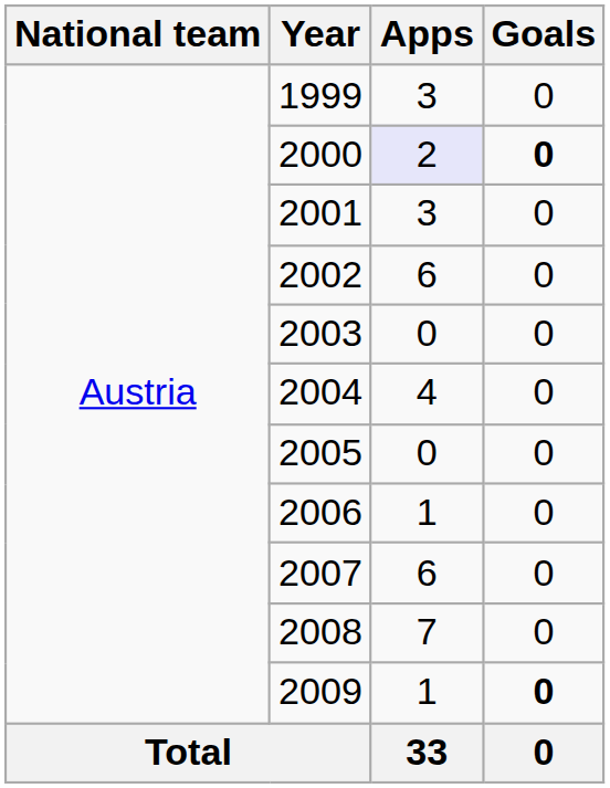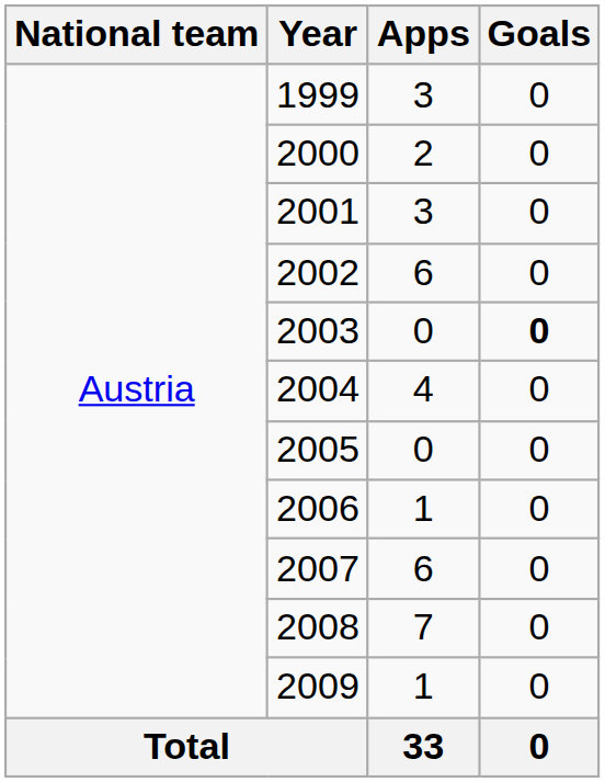2000 | Apps: lavender background -> no background
2000 | Goals: bold -> normal
2003 | Goals: normal -> bold
2009 | Goals: bold -> normal
